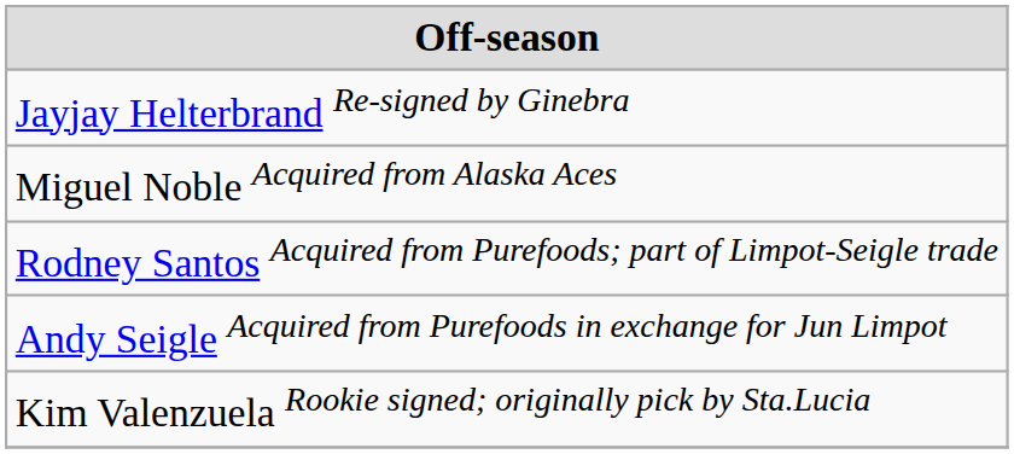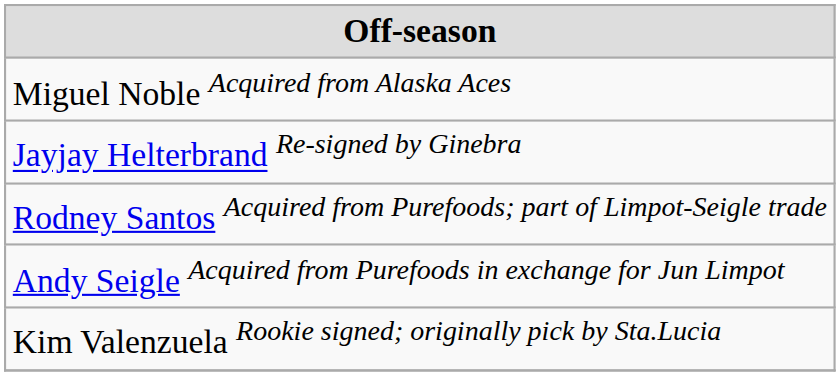row 2 | column 1: Jayjay Helterbrand Re-signed by Ginebra -> Miguel Noble Acquired from Alaska Aces
row 3 | column 1: Miguel Noble Acquired from Alaska Aces -> Jayjay Helterbrand Re-signed by Ginebra
